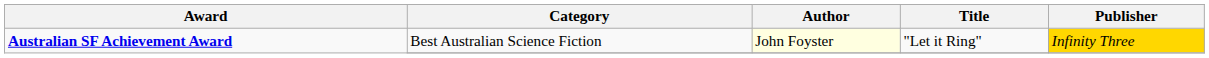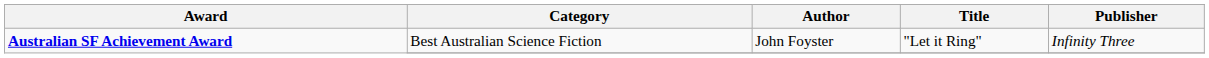row 2 | Author: lightyellow background -> no background
row 2 | Publisher: gold background -> no background
